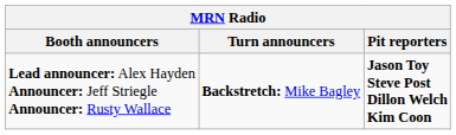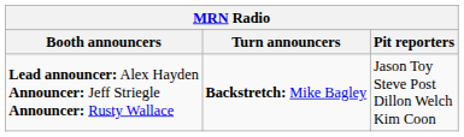row 3 | Pit reporters: bold -> normal
